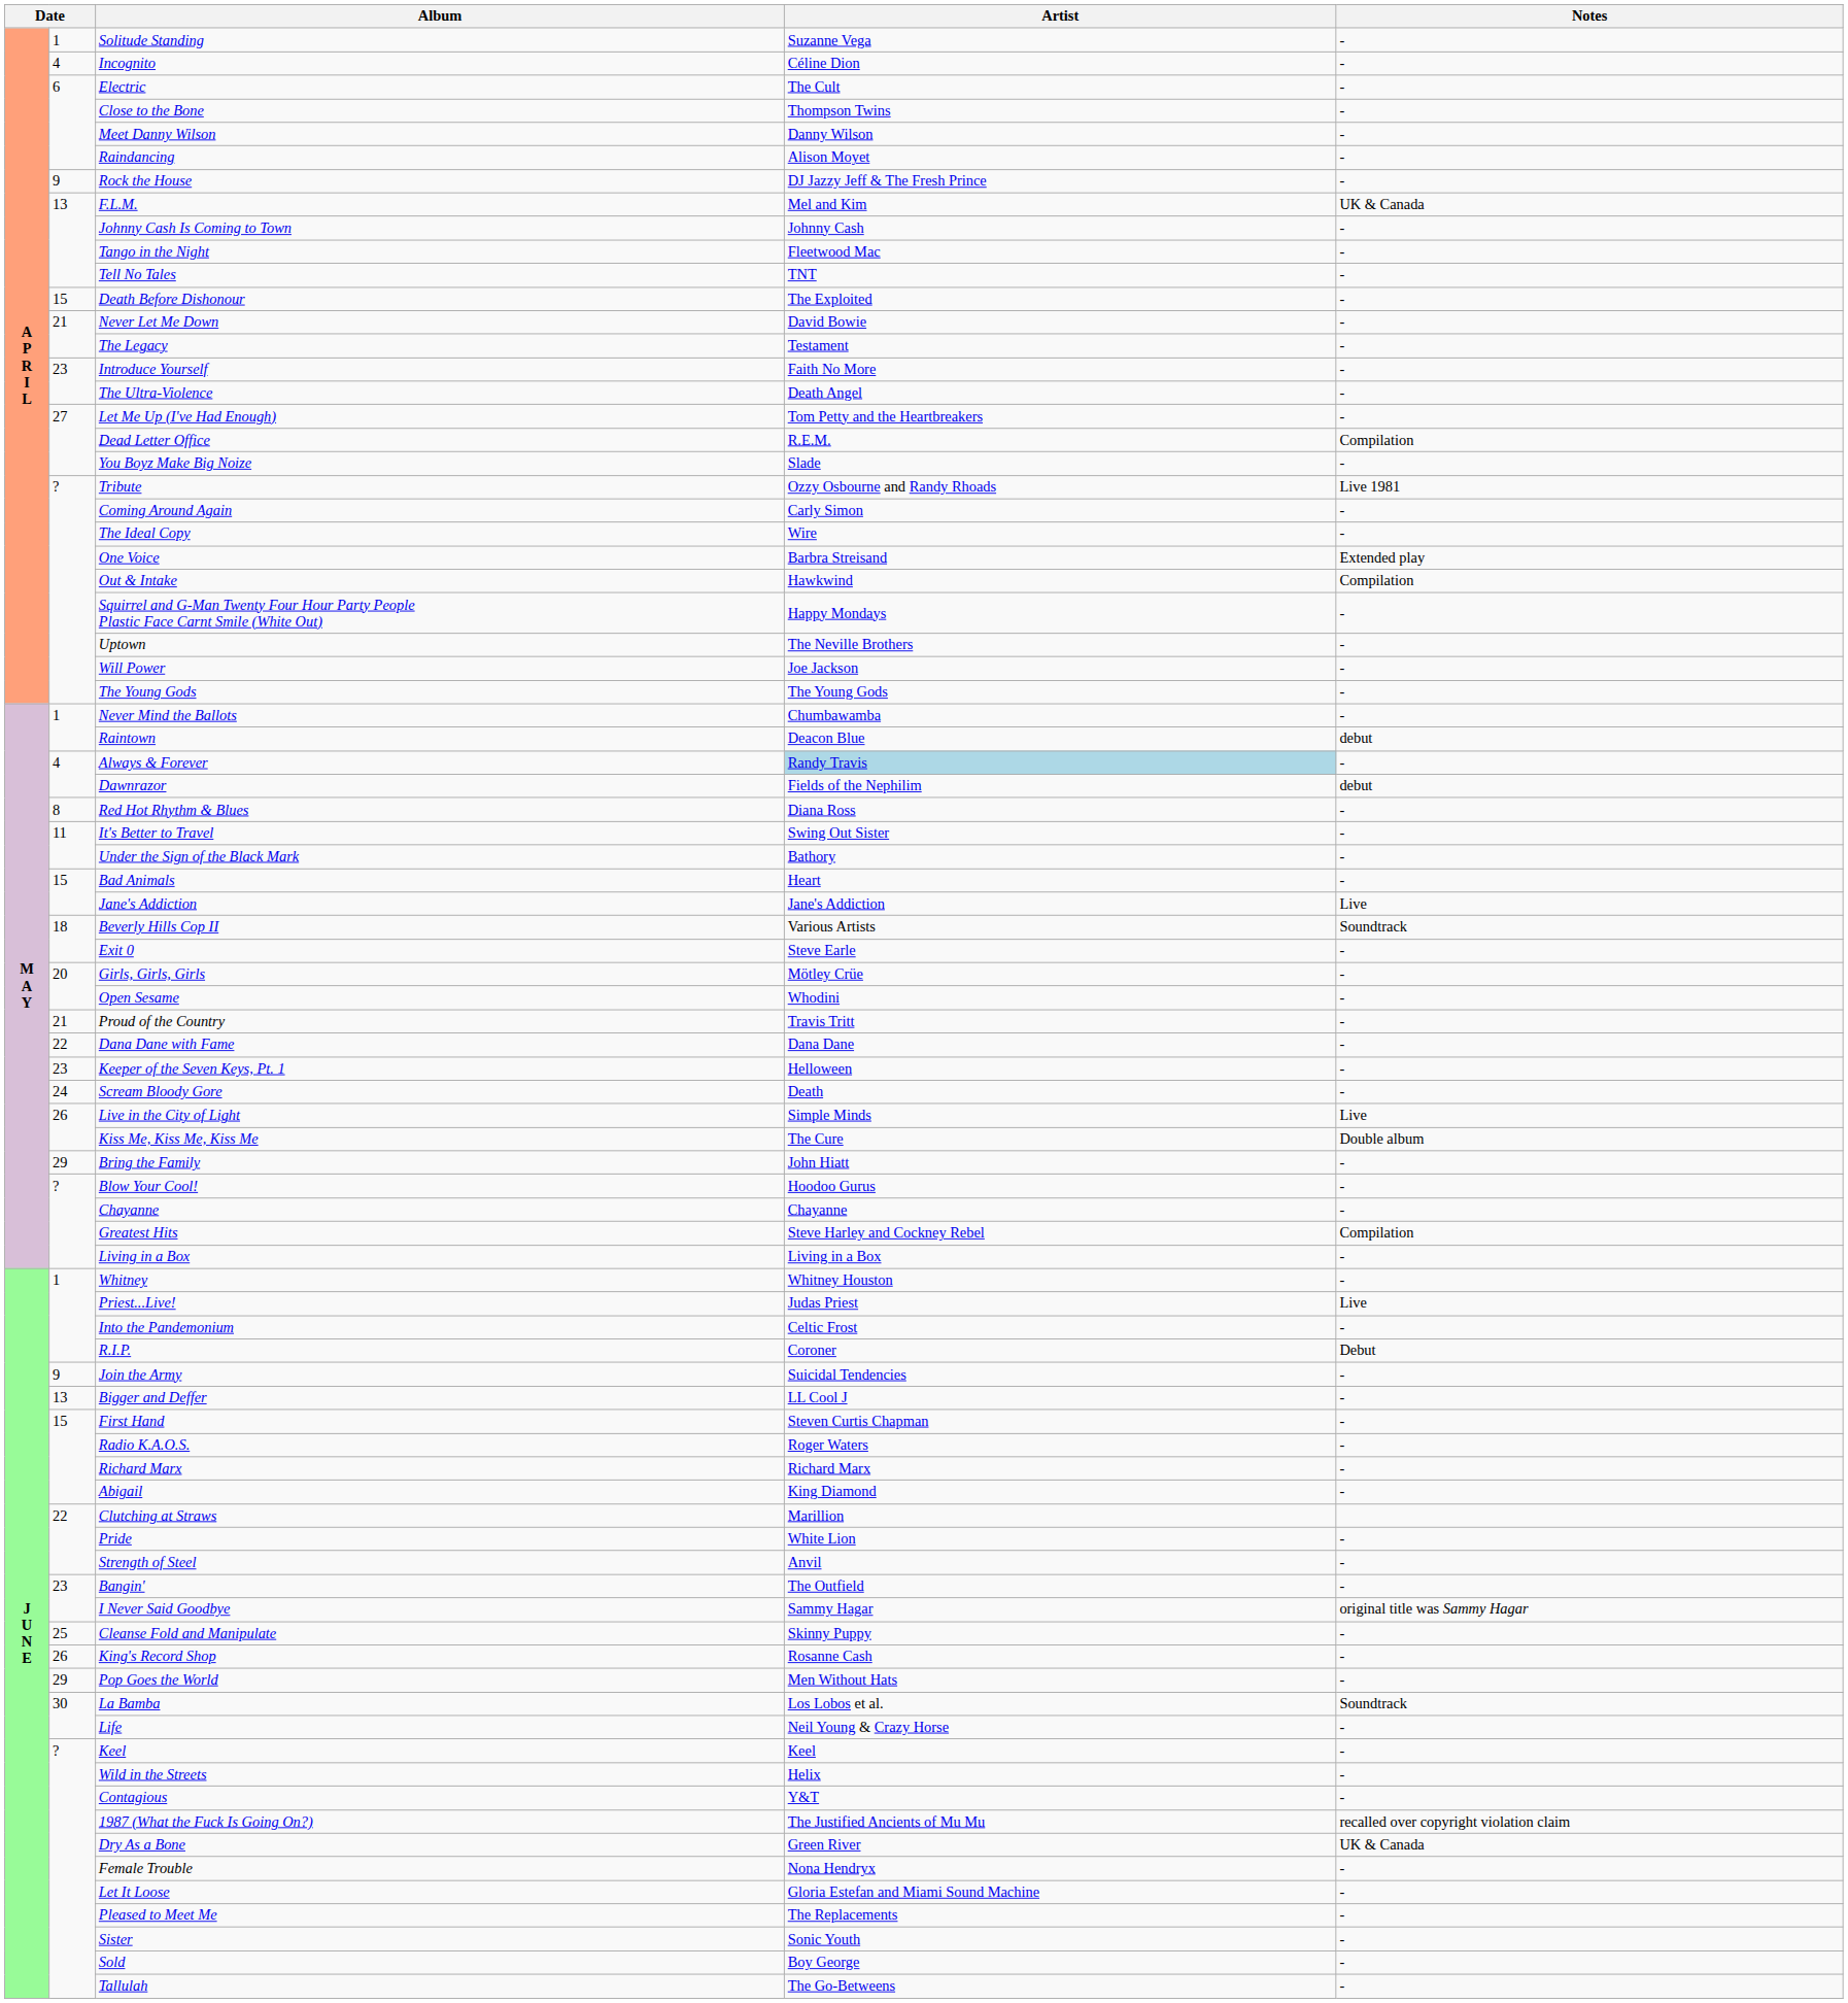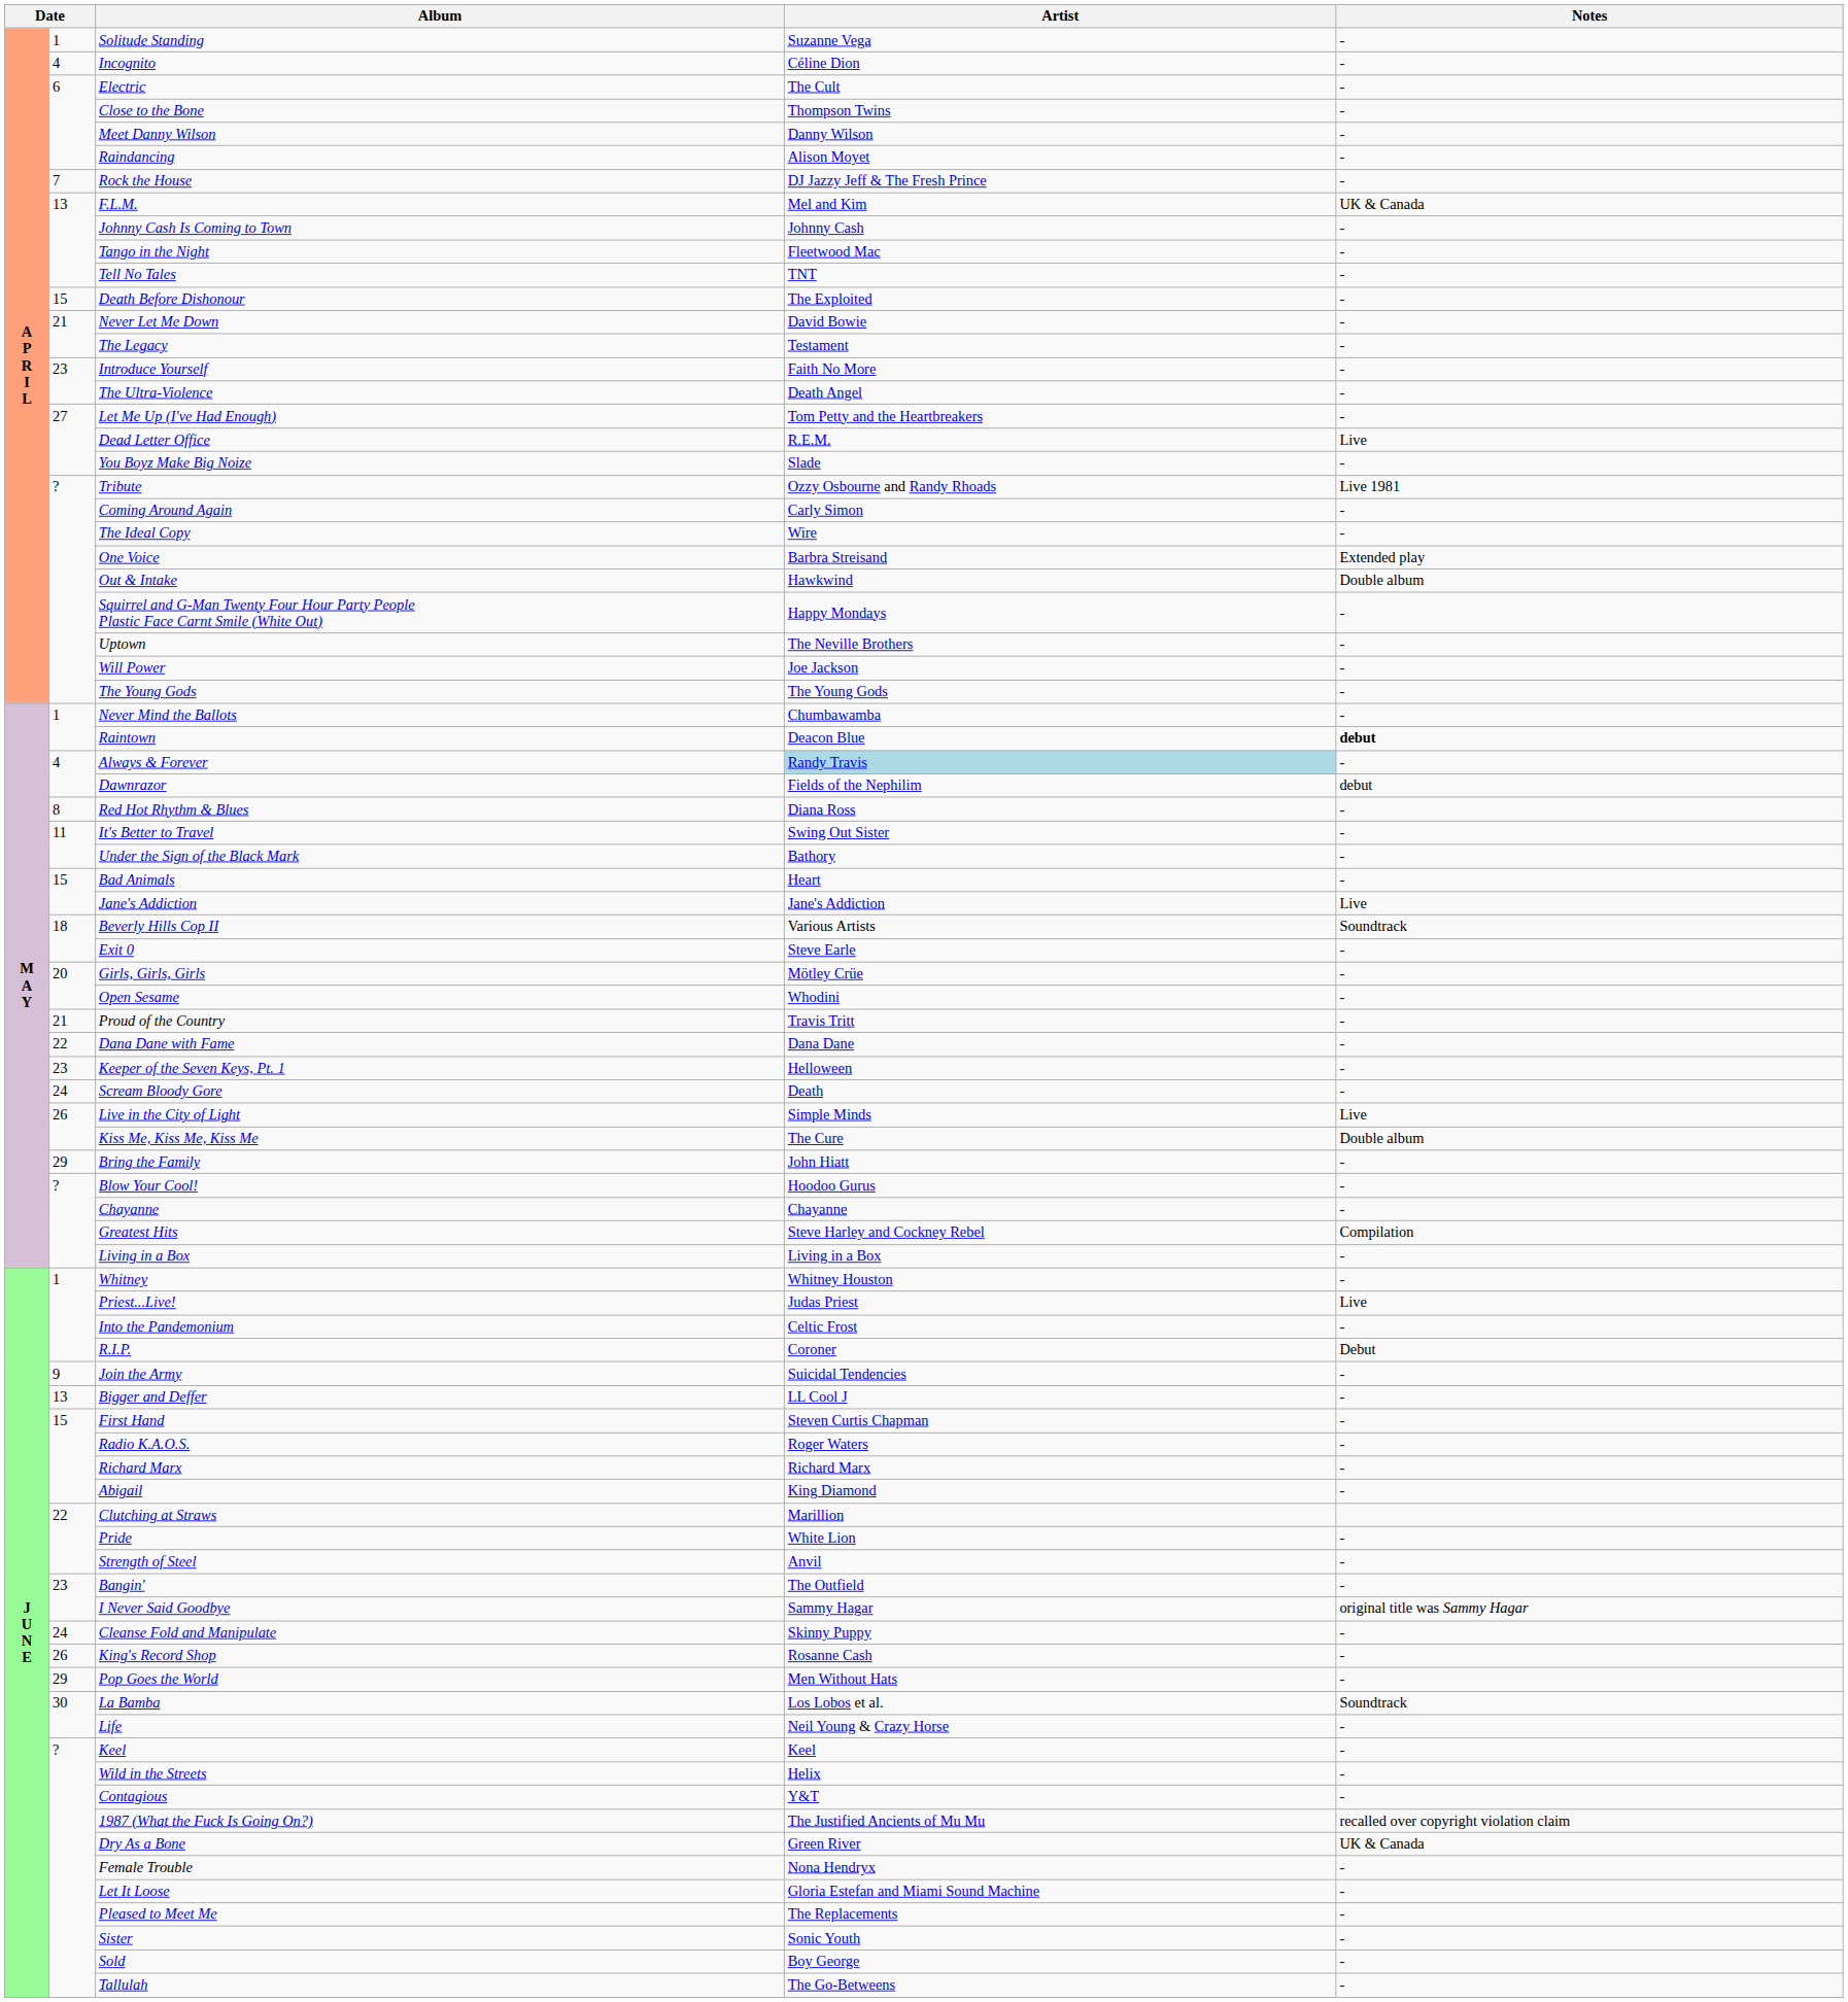Rock the House | column 2: 9 -> 7
Dead Letter Office | Notes: Compilation -> Live
Out & Intake | Notes: Compilation -> Double album
Raintown | Notes: normal -> bold
Cleanse Fold and Manipulate | column 2: 25 -> 24
